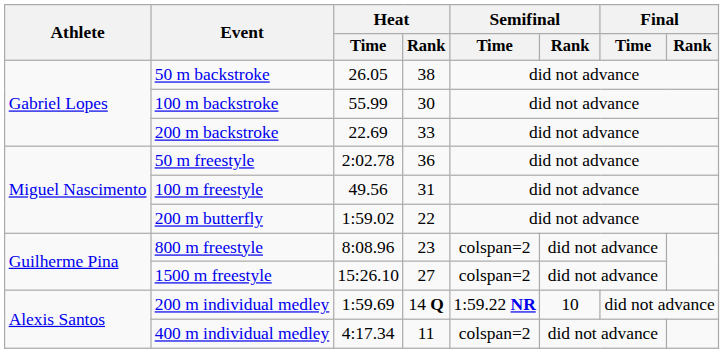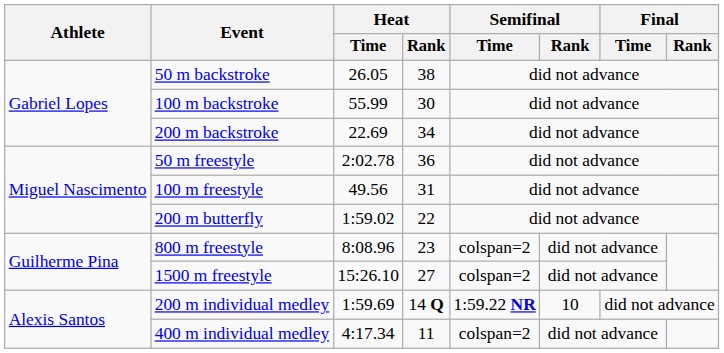200 m backstroke | Heat / Rank: 33 -> 34
